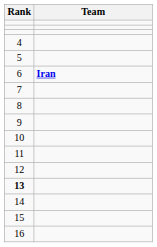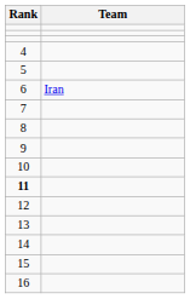row 7 | Team: bold -> normal
row 12 | Rank: normal -> bold
row 14 | Rank: bold -> normal
